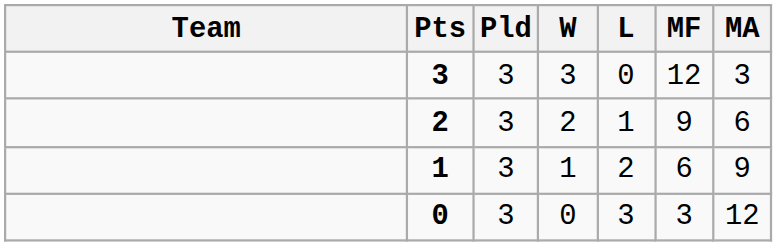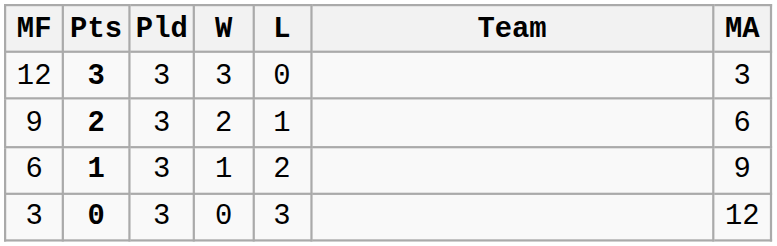columns swapped: Team <-> MF
